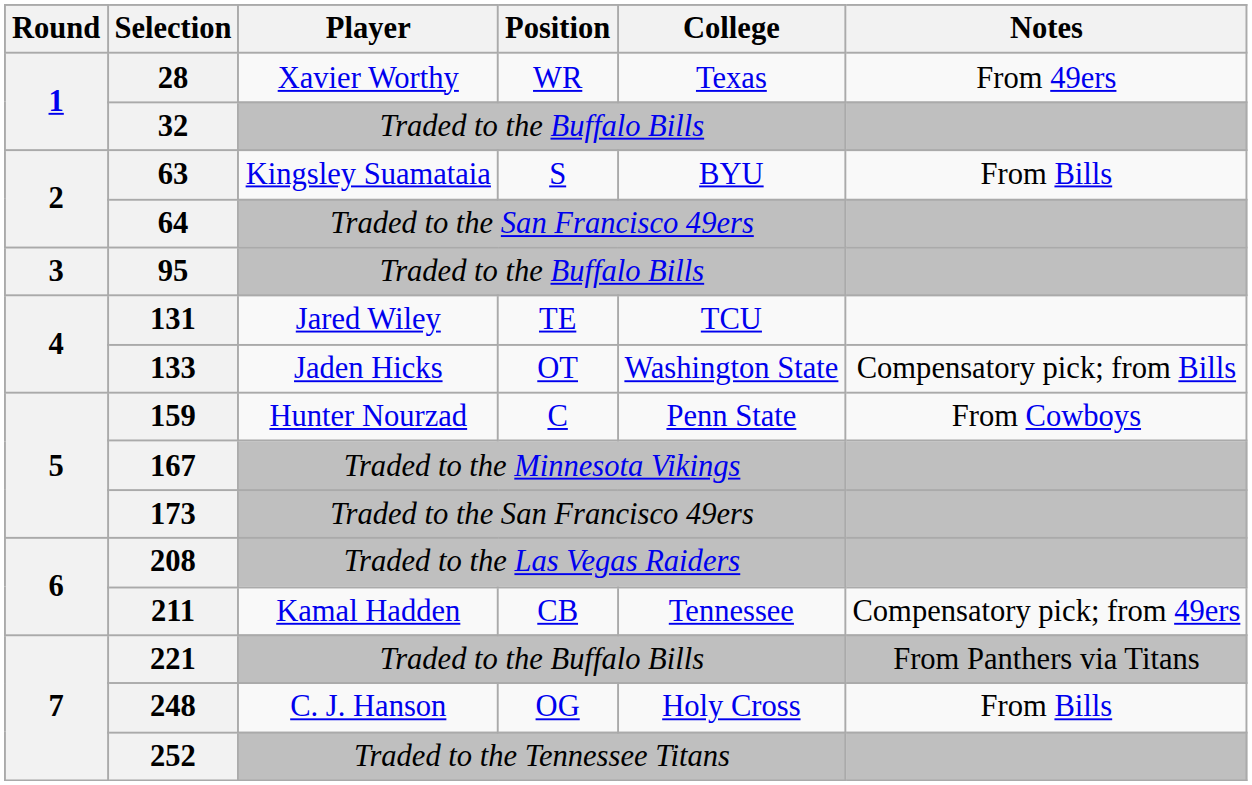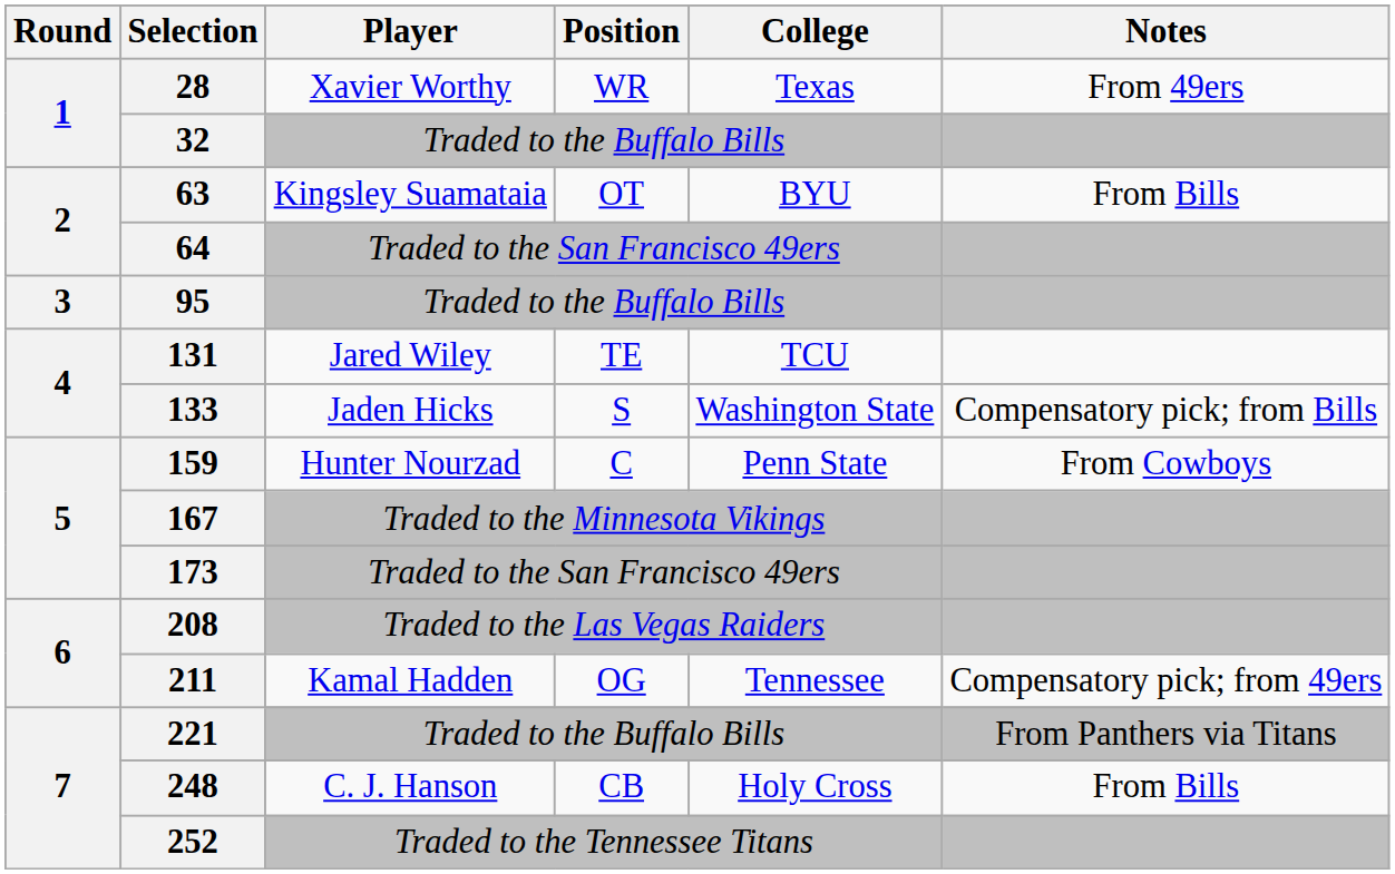63 | Position: S -> OT
133 | Position: OT -> S
211 | Position: CB -> OG
248 | Position: OG -> CB
